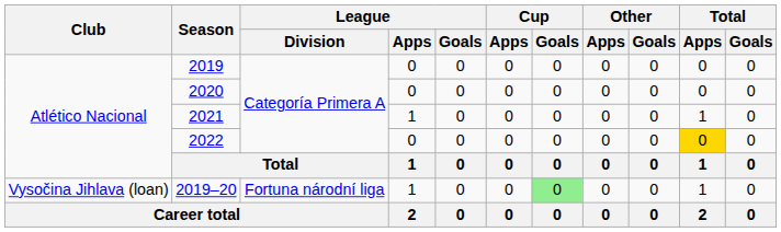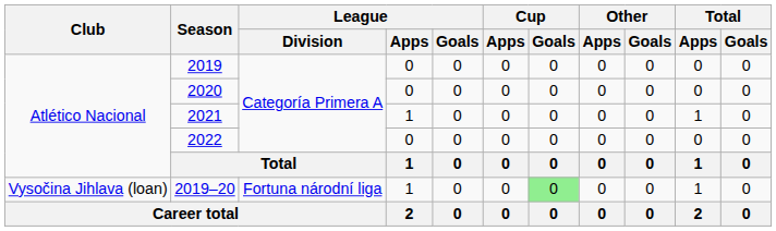2022 | Total / Apps: gold background -> no background
